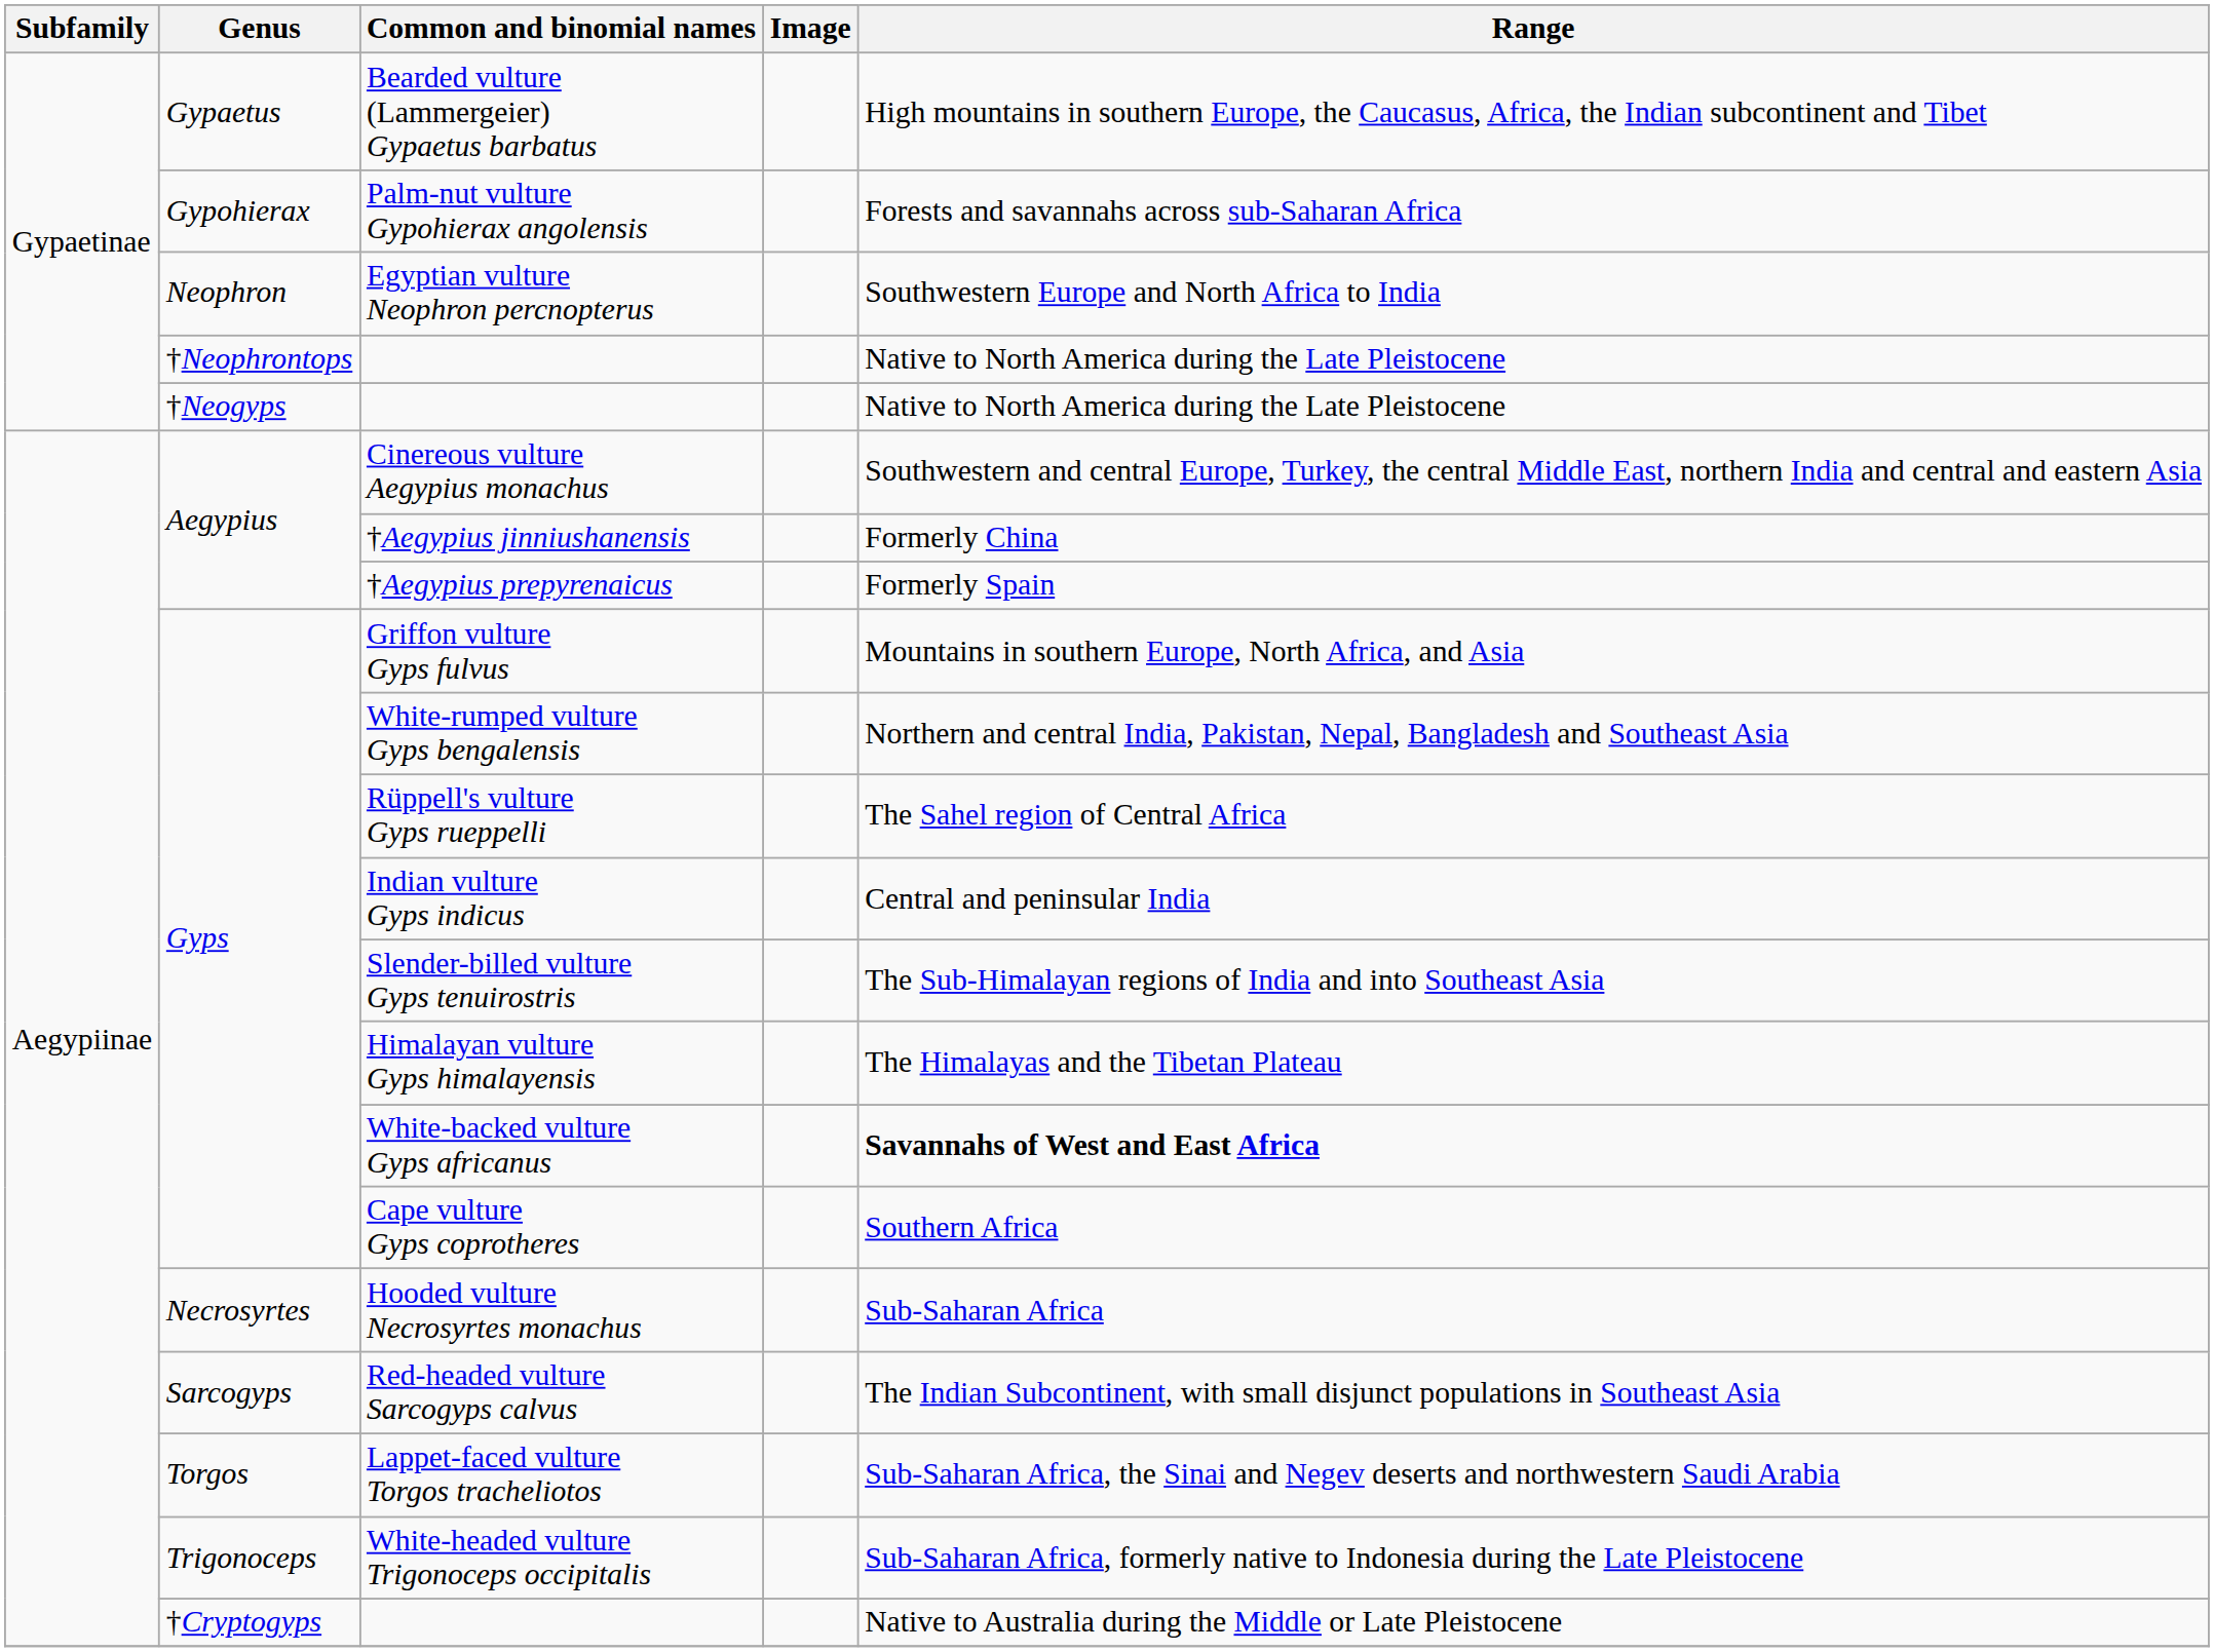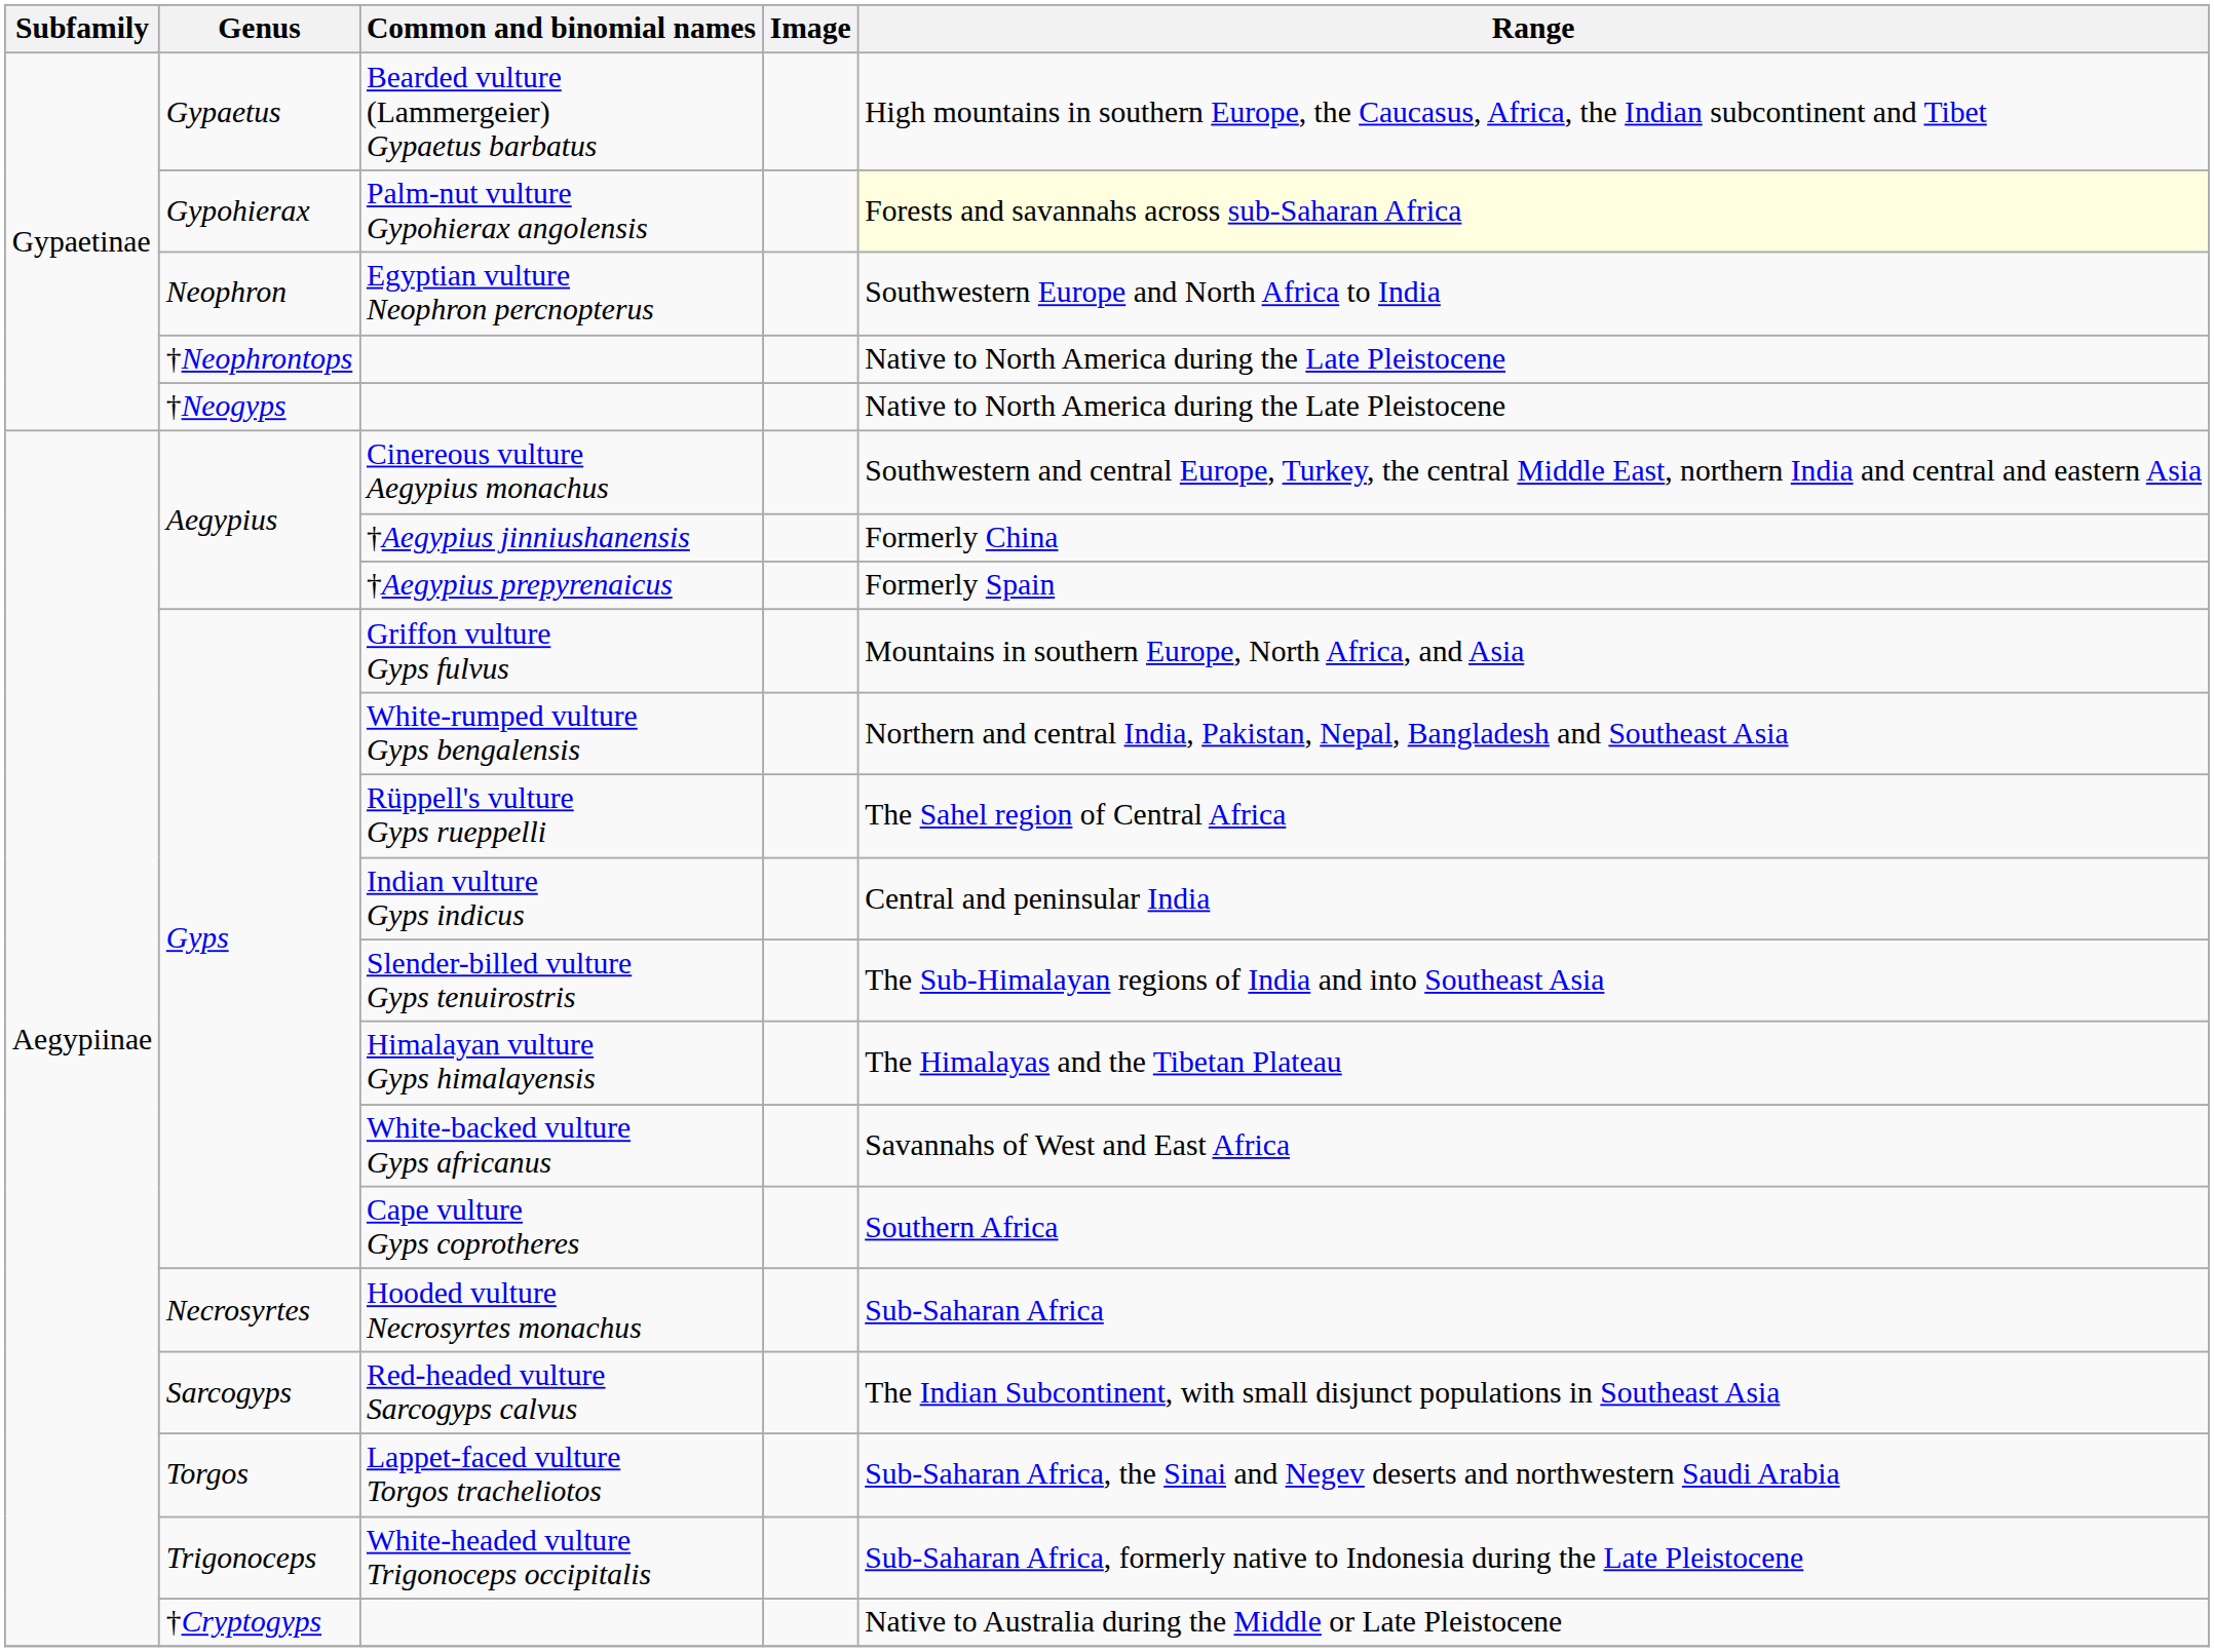Palm-nut vulture Gypohierax angolensis | Range: no background -> lightyellow background
White-backed vulture Gyps africanus | Range: bold -> normal
